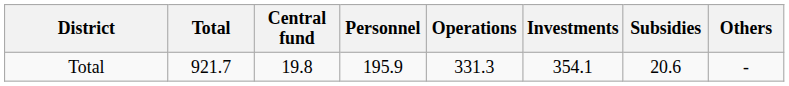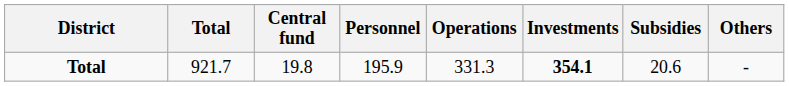row 2 | District: normal -> bold
row 2 | Investments: normal -> bold
